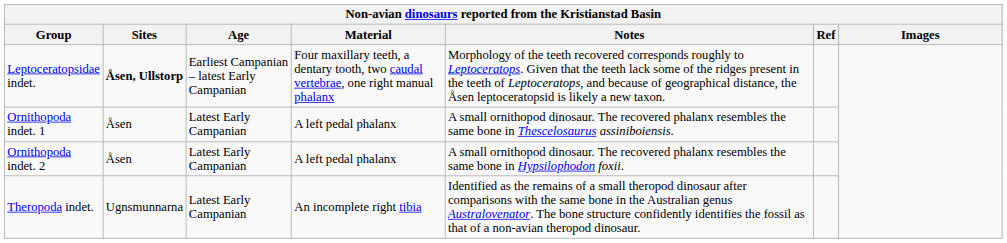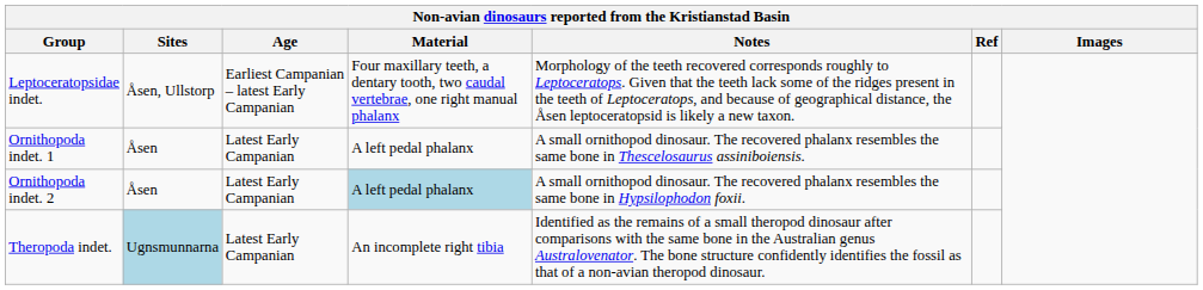Leptoceratopsidae indet. | Sites: bold -> normal
Ornithopoda indet. 2 | Material: no background -> lightblue background
Theropoda indet. | Sites: no background -> lightblue background
